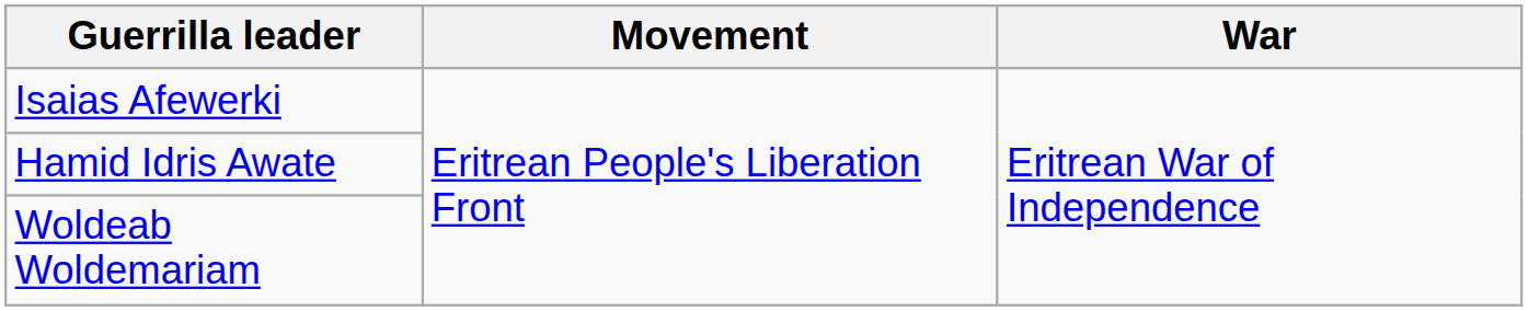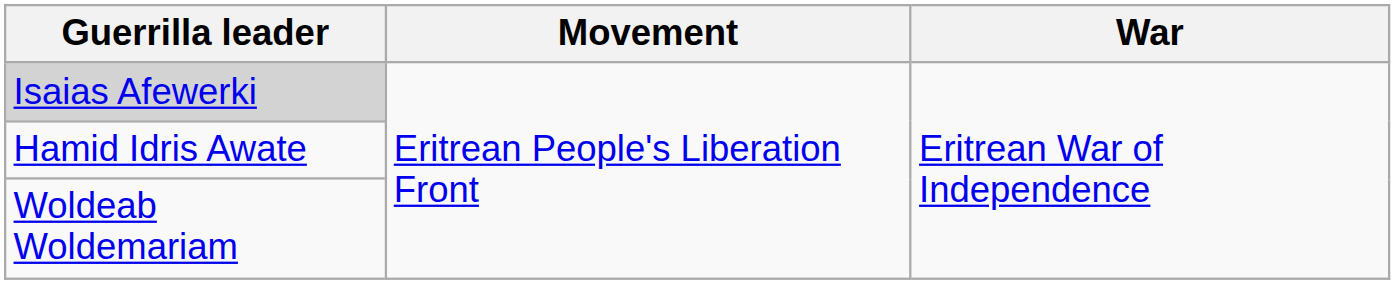Isaias Afewerki | Guerrilla leader: no background -> lightgrey background
